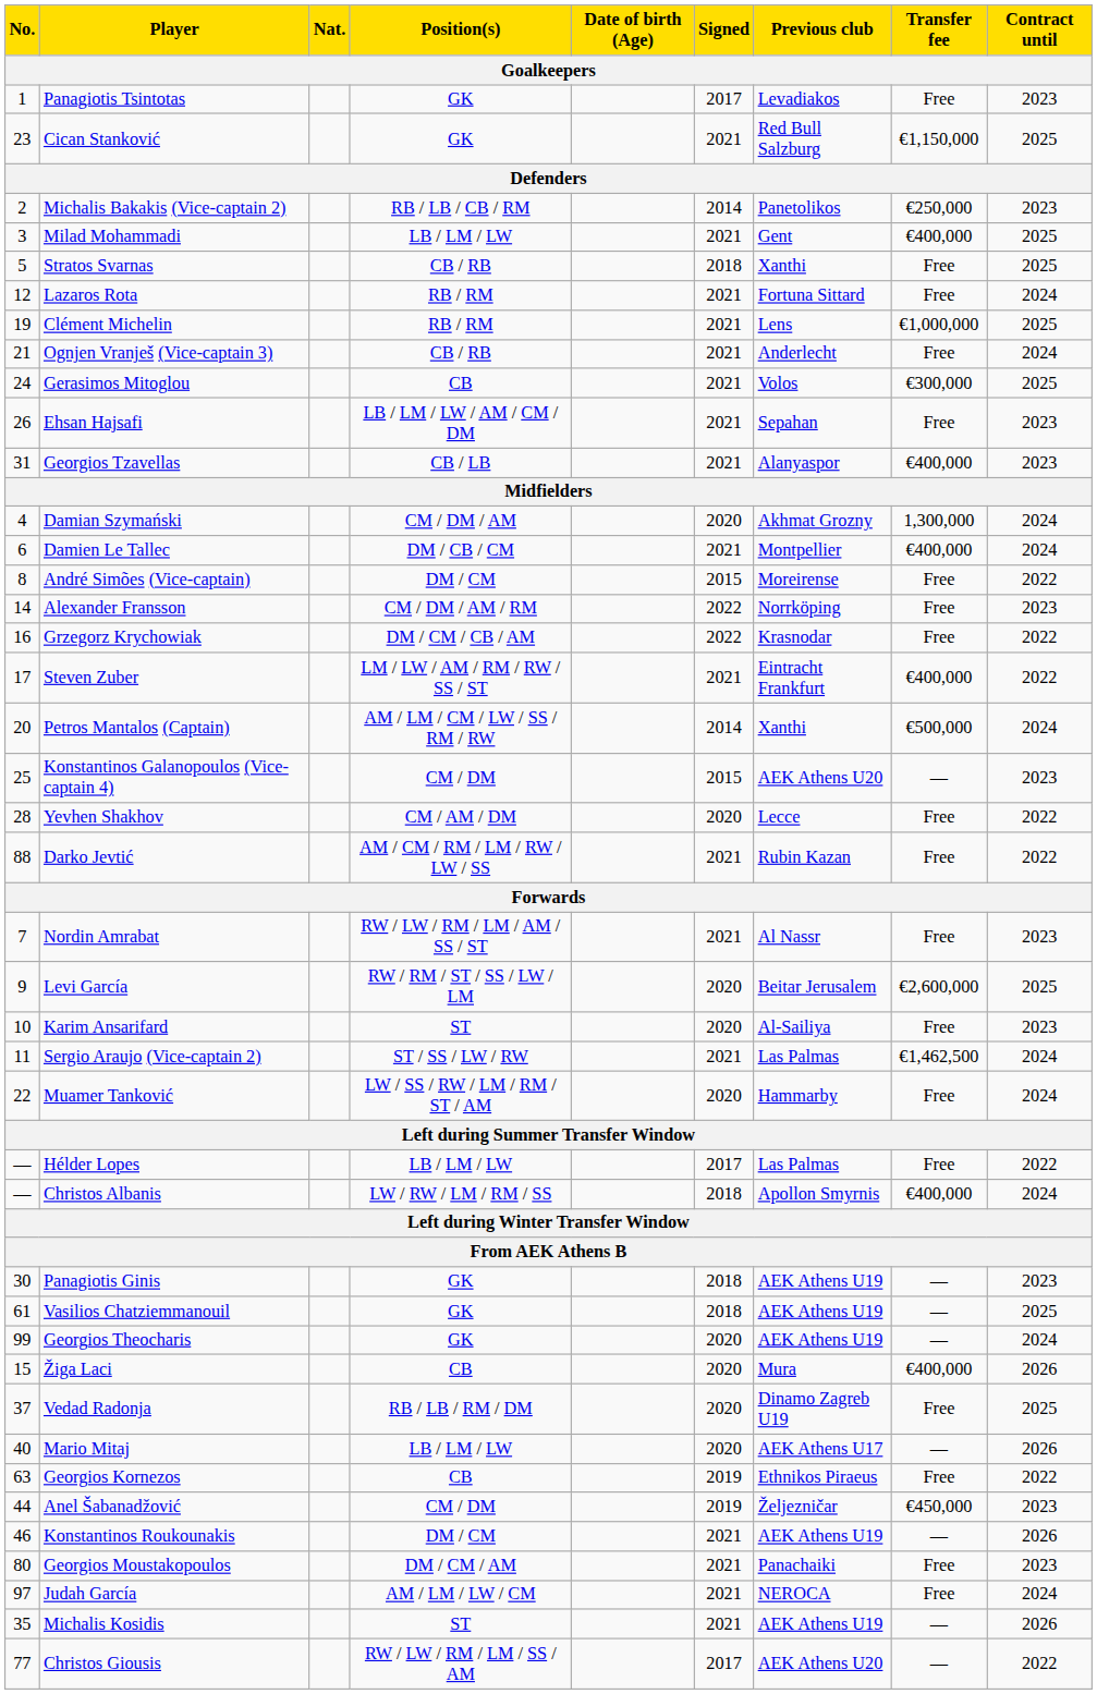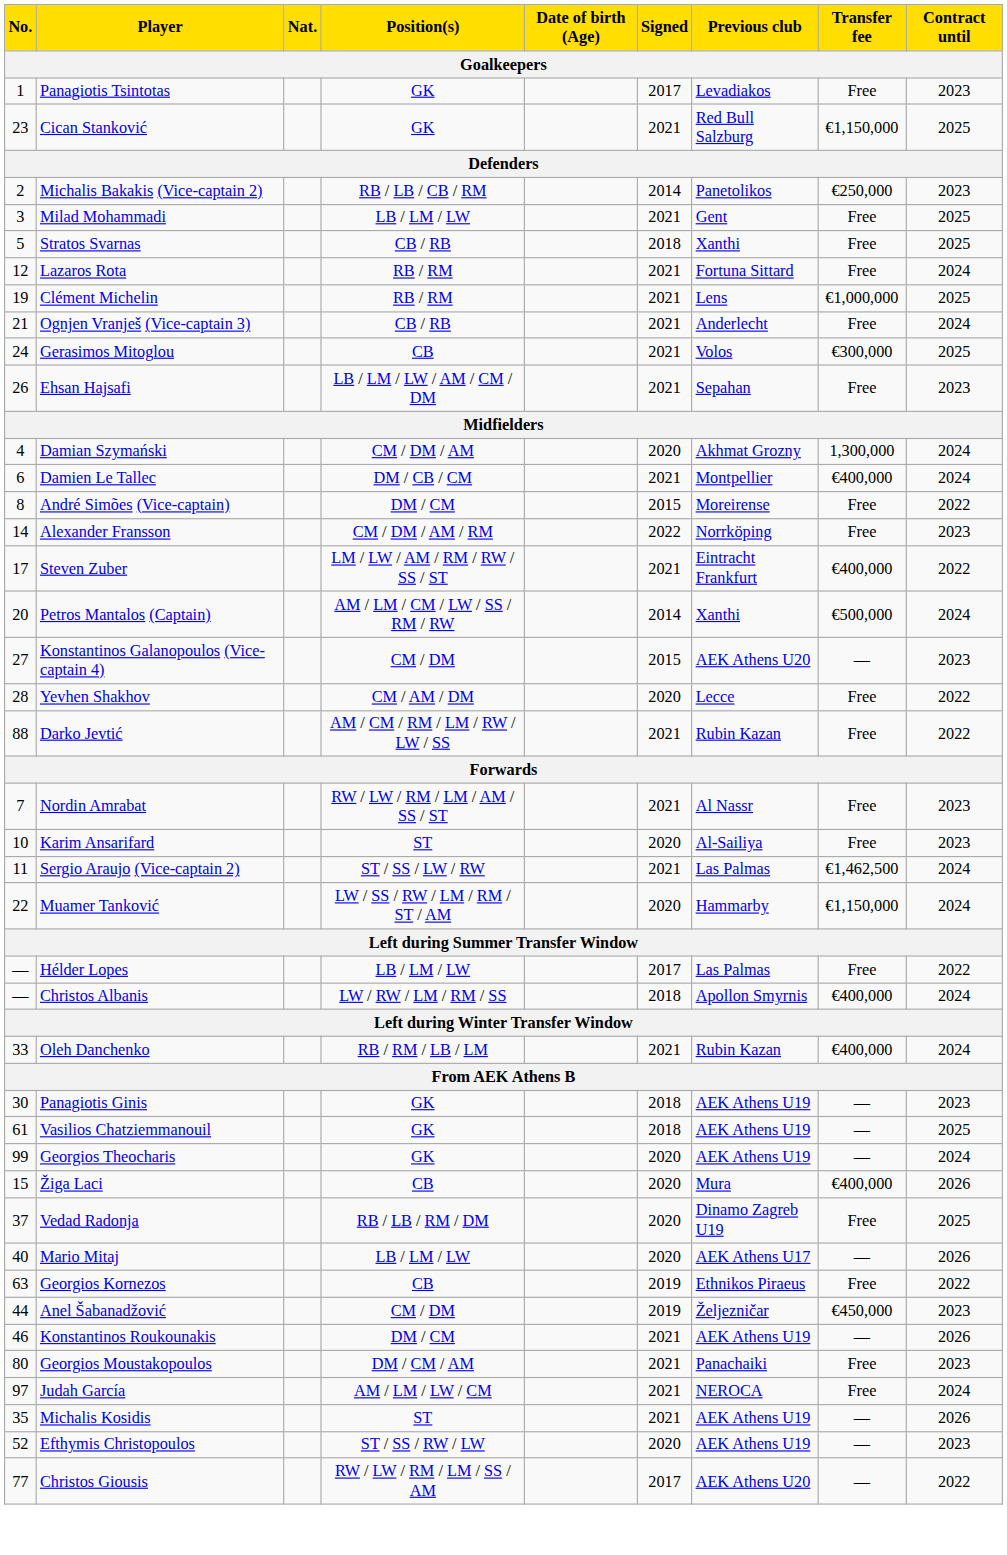Milad Mohammadi | Transfer fee: €400,000 -> Free
- row: 31 | Georgios Tzavellas | CB / LB | 2021 | Alanyaspor | €400,000 | 2023
- row: 16 | Grzegorz Krychowiak | DM / CM / CB / AM | 2022 | Krasnodar | Free | 2022
Konstantinos Galanopoulos (Vice-captain 4) | No.: 25 -> 27
- row: 9 | Levi García | RW / RM / ST / SS / LW / LM | 2020 | Beitar Jerusalem | €2,600,000 | 2025
Muamer Tanković | Transfer fee: Free -> €1,150,000
+ row: 33 | Oleh Danchenko | RB / RM / LB / LM | 2021 | Rubin Kazan | €400,000 | 2024
+ row: 52 | Efthymis Christopoulos | ST / SS / RW / LW | 2020 | AEK Athens U19 | — | 2023
